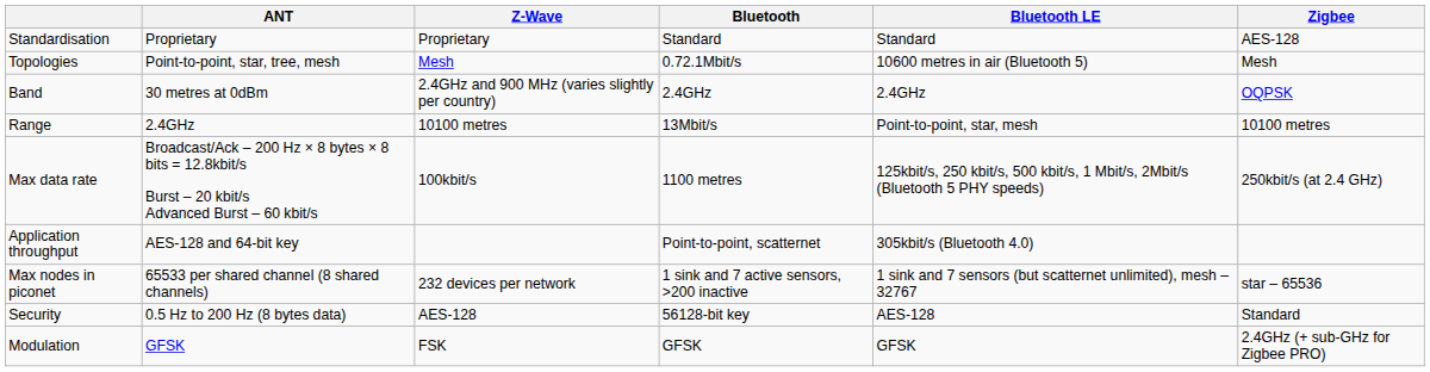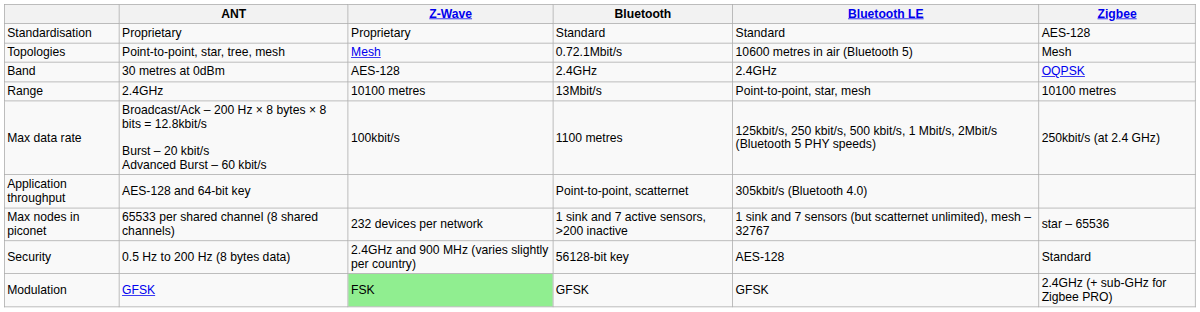Band | Z-Wave: 2.4GHz and 900 MHz (varies slightly per country) -> AES-128
Security | Z-Wave: AES-128 -> 2.4GHz and 900 MHz (varies slightly per country)
Modulation | Z-Wave: no background -> lightgreen background
